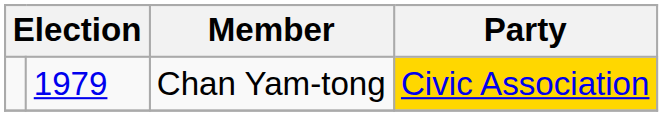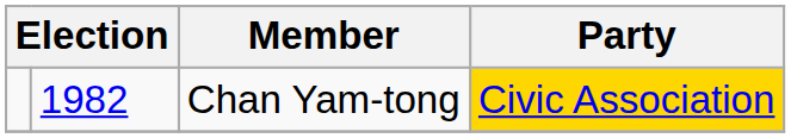Chan Yam-tong | column 2: 1979 -> 1982
